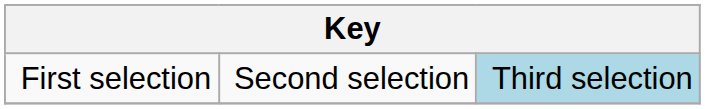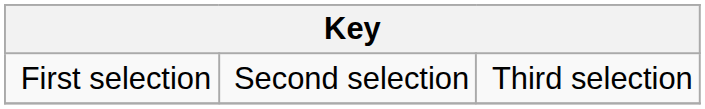First selection | column 3: lightblue background -> no background
